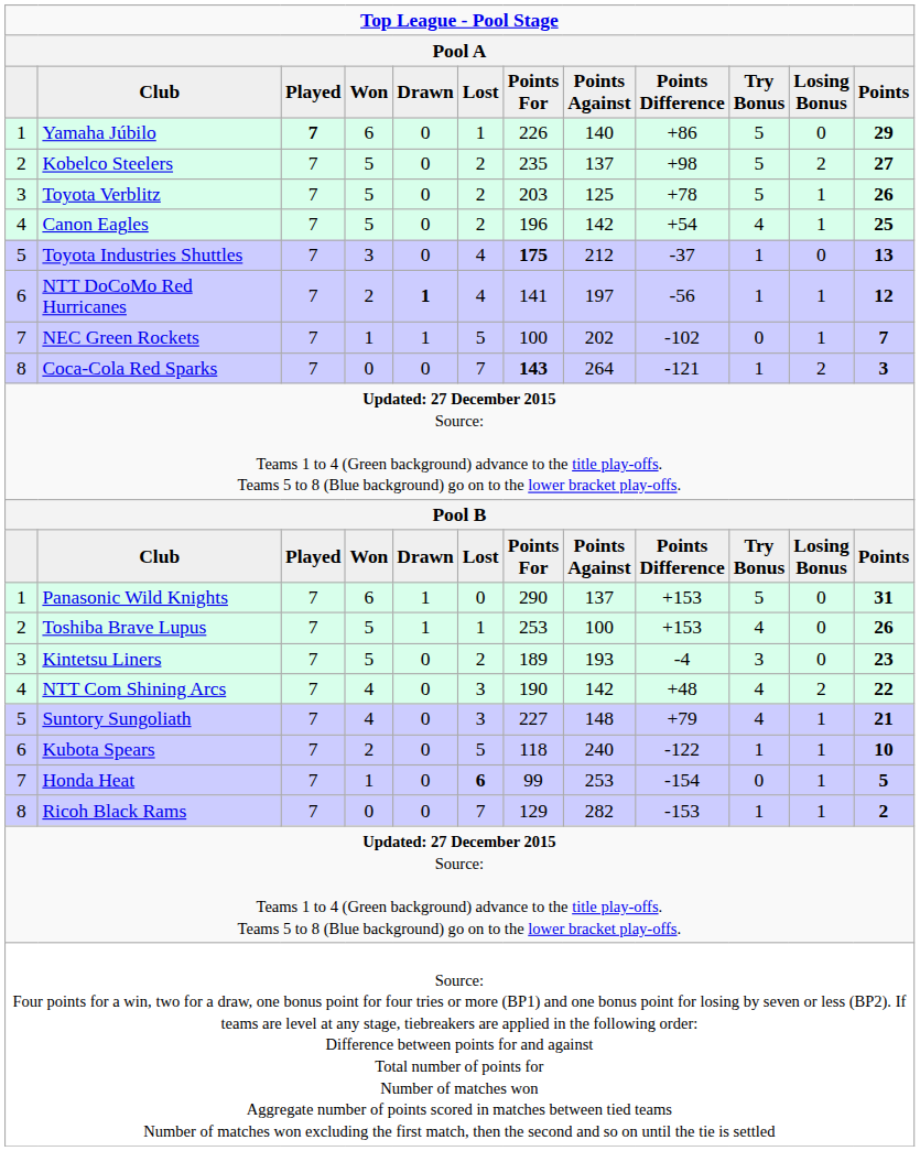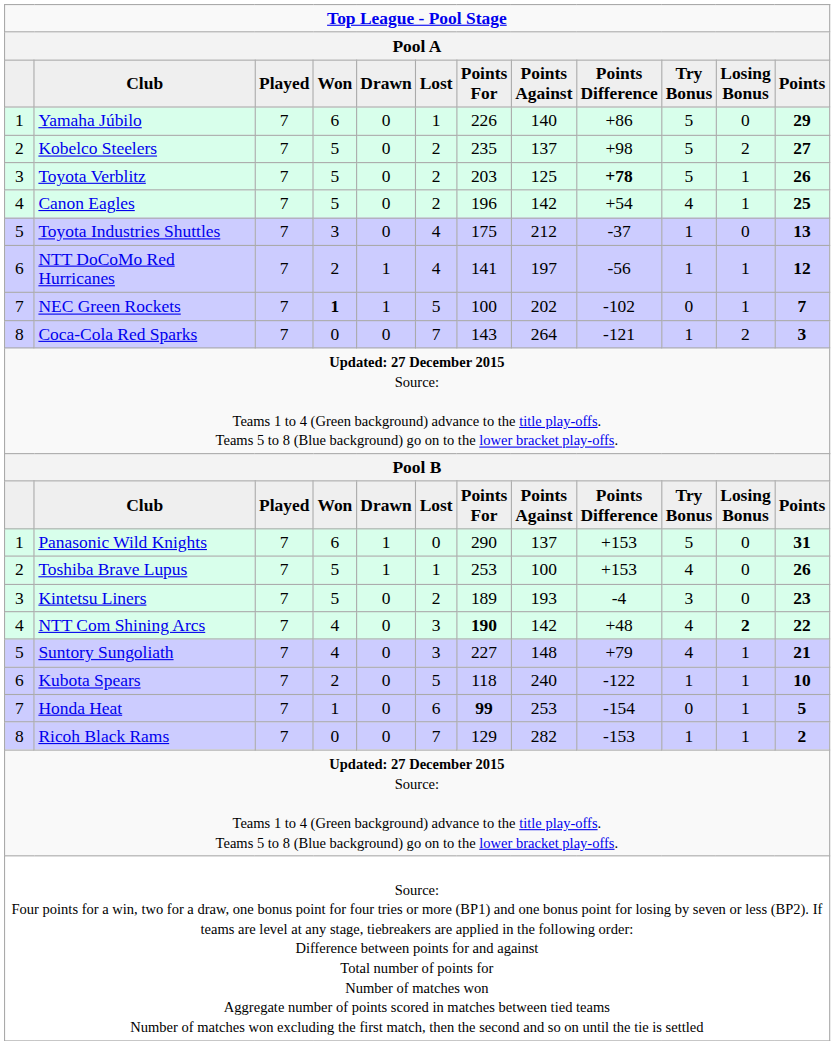Yamaha Júbilo | column 3: bold -> normal
Toyota Verblitz | column 9: normal -> bold
Toyota Industries Shuttles | column 7: bold -> normal
NTT DoCoMo Red Hurricanes | column 5: bold -> normal
NEC Green Rockets | column 4: normal -> bold
Coca-Cola Red Sparks | column 7: bold -> normal
NTT Com Shining Arcs | column 7: normal -> bold
NTT Com Shining Arcs | column 11: normal -> bold
Honda Heat | column 6: bold -> normal
Honda Heat | column 7: normal -> bold
